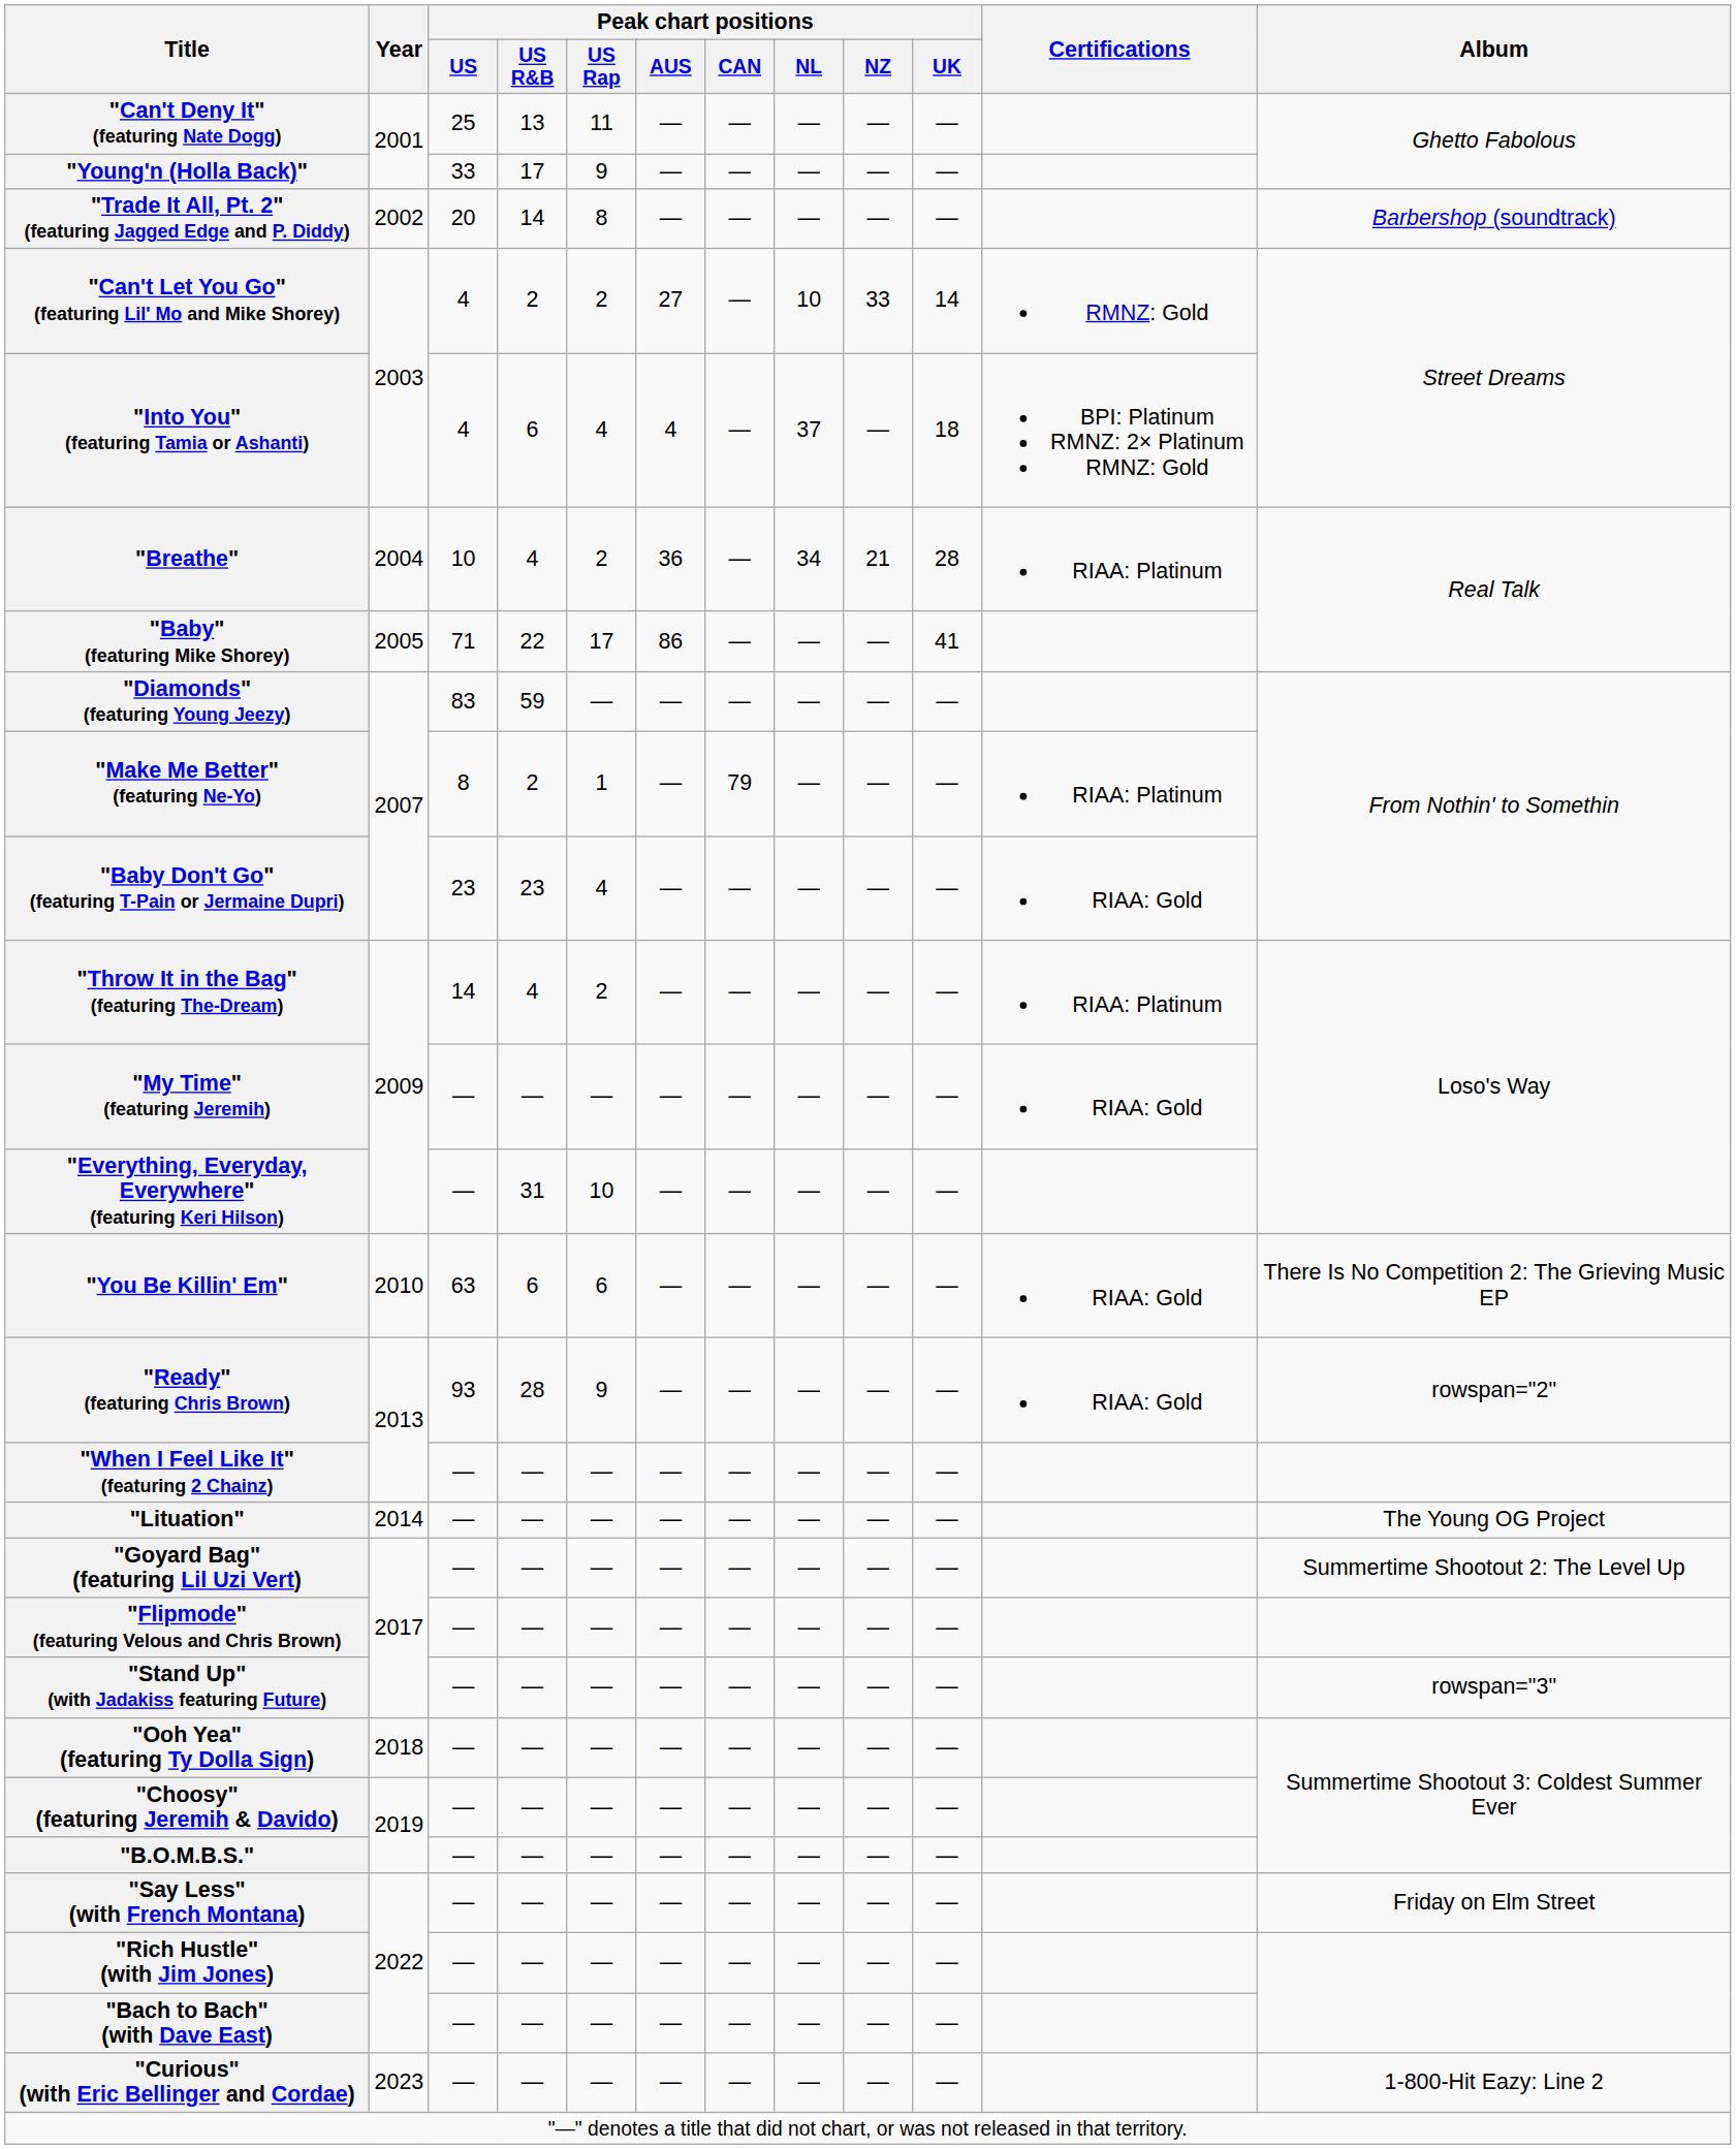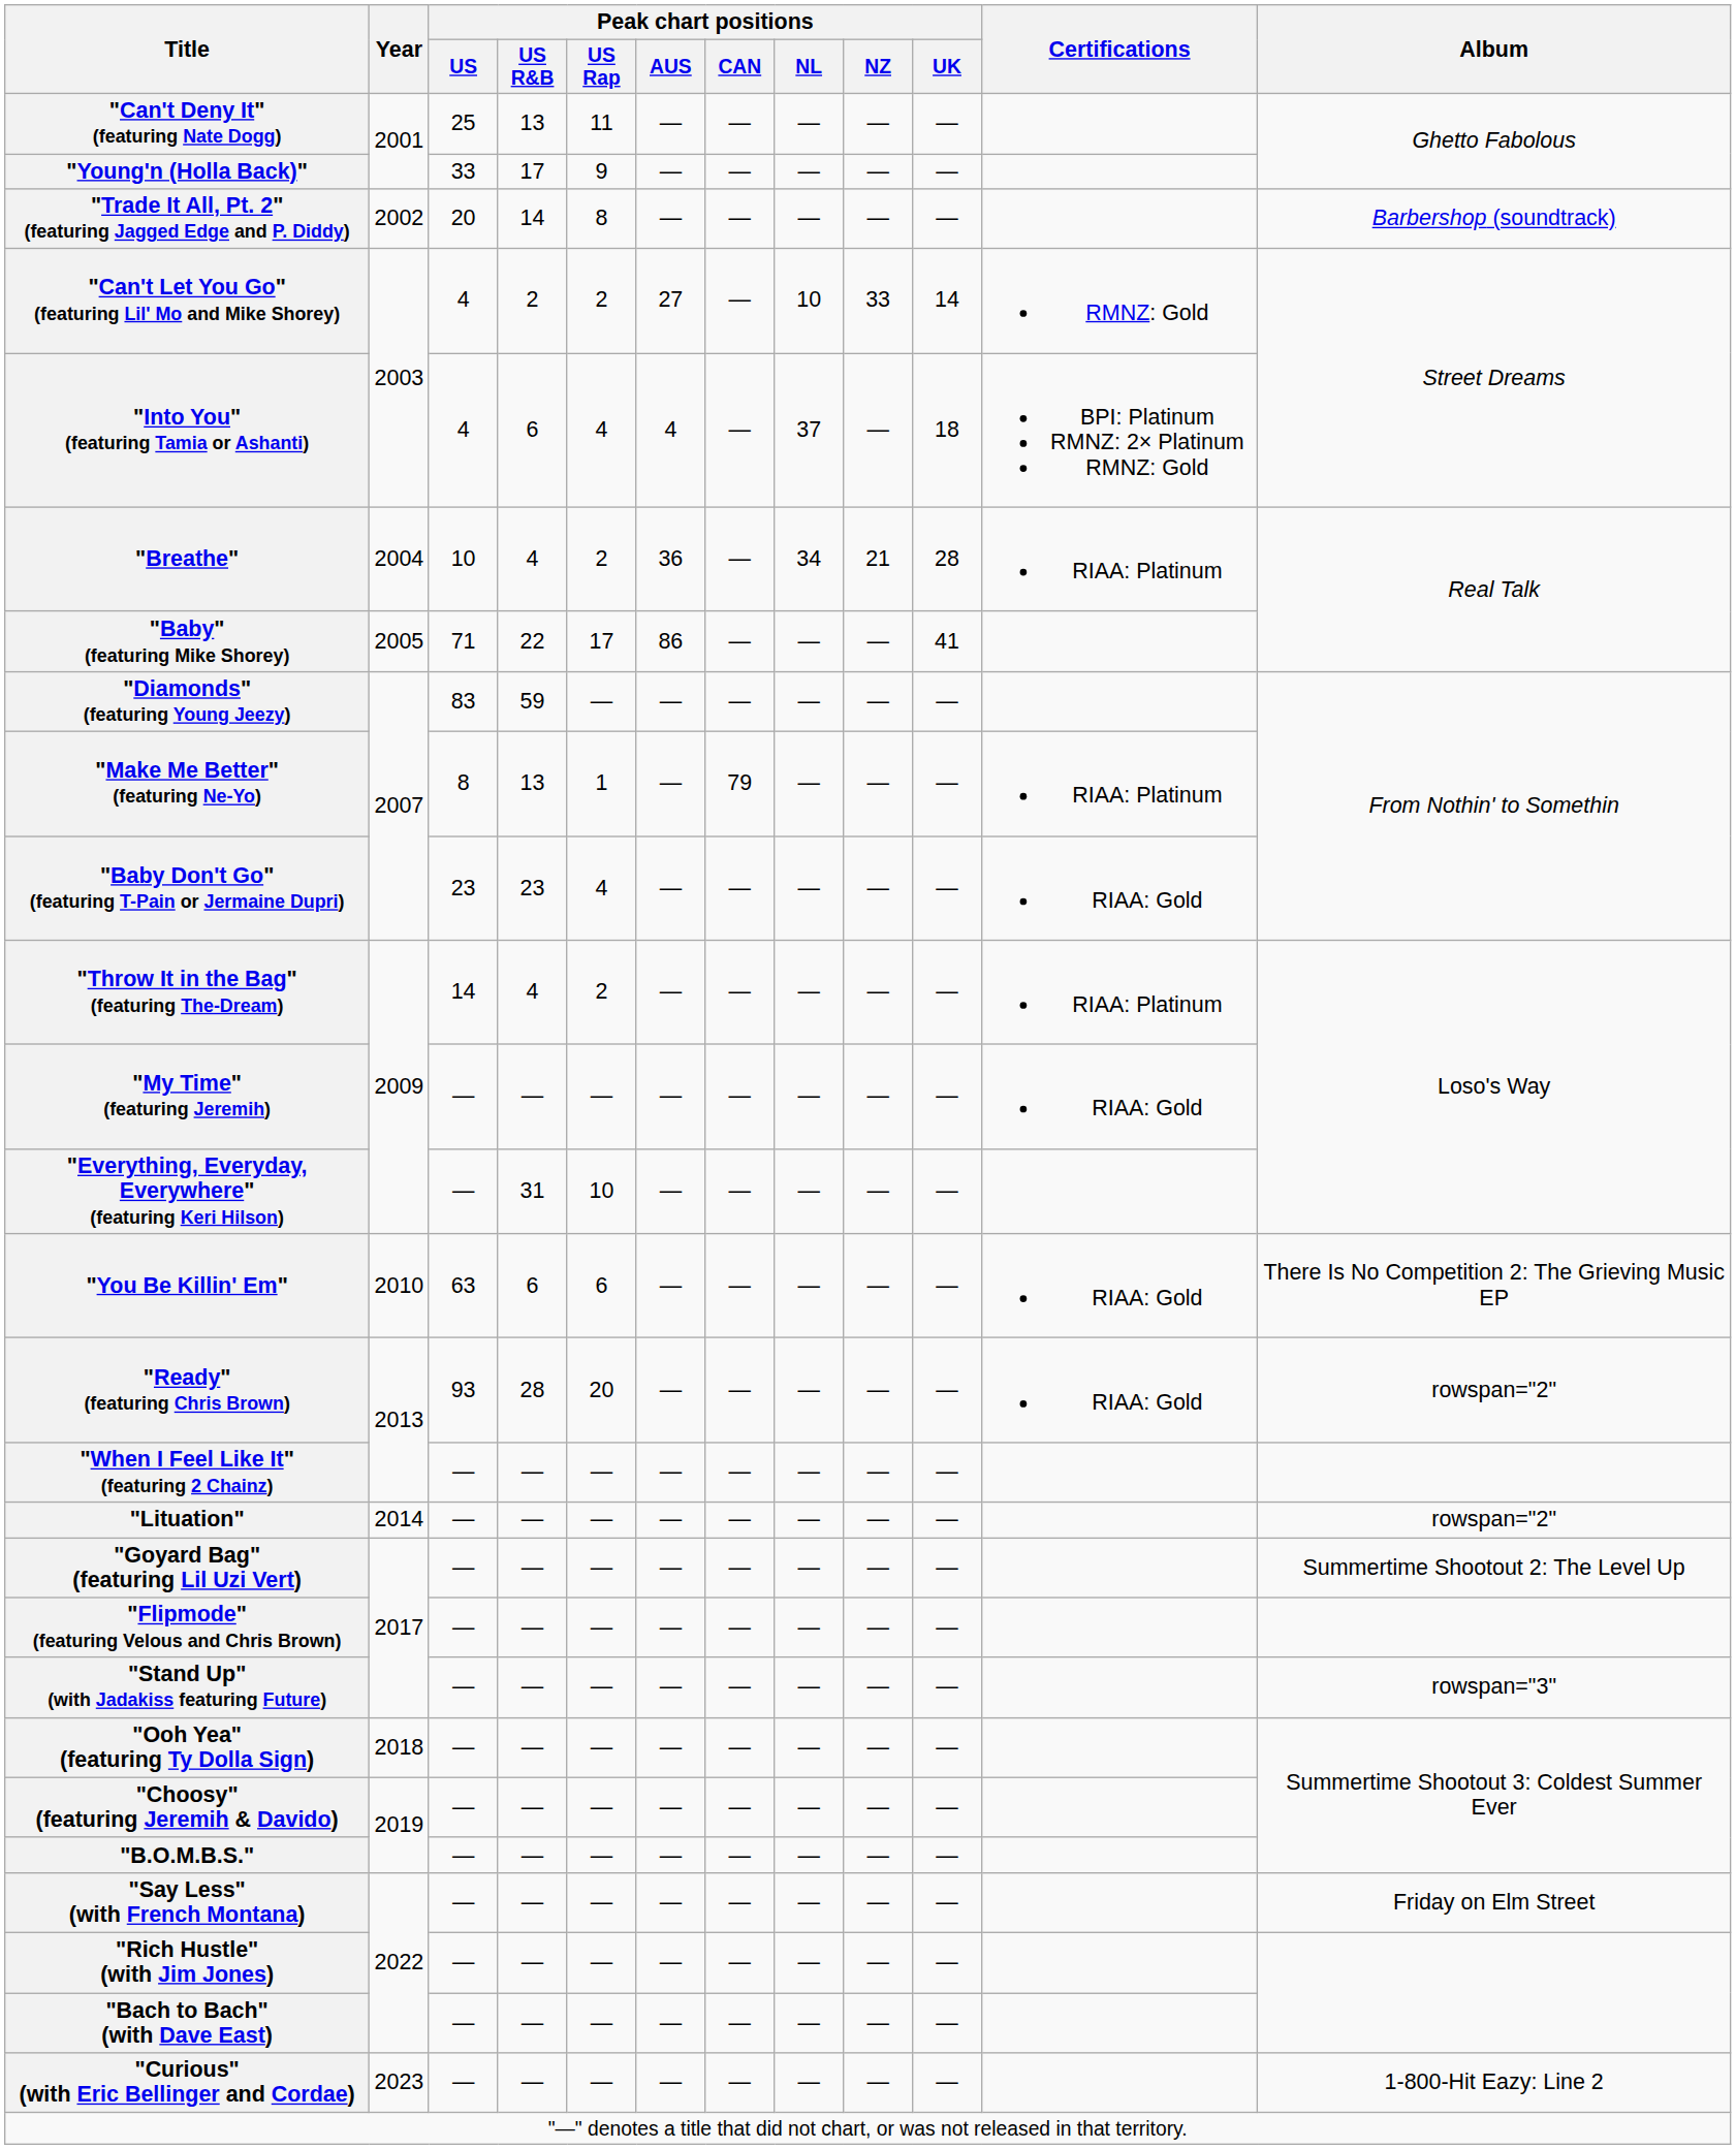"Make Me Better" (featuring Ne-Yo) | Peak chart positions / US R&B: 2 -> 13
"Ready" (featuring Chris Brown) | Peak chart positions / US Rap: 9 -> 20
"Lituation" | Album: The Young OG Project -> rowspan="2"
